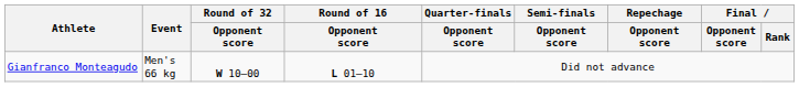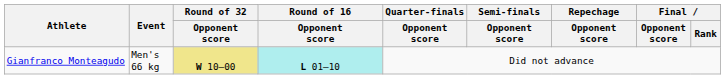Gianfranco Monteagudo | Round of 32 / Opponent score: no background -> khaki background
Gianfranco Monteagudo | Round of 16 / Opponent score: no background -> paleturquoise background
